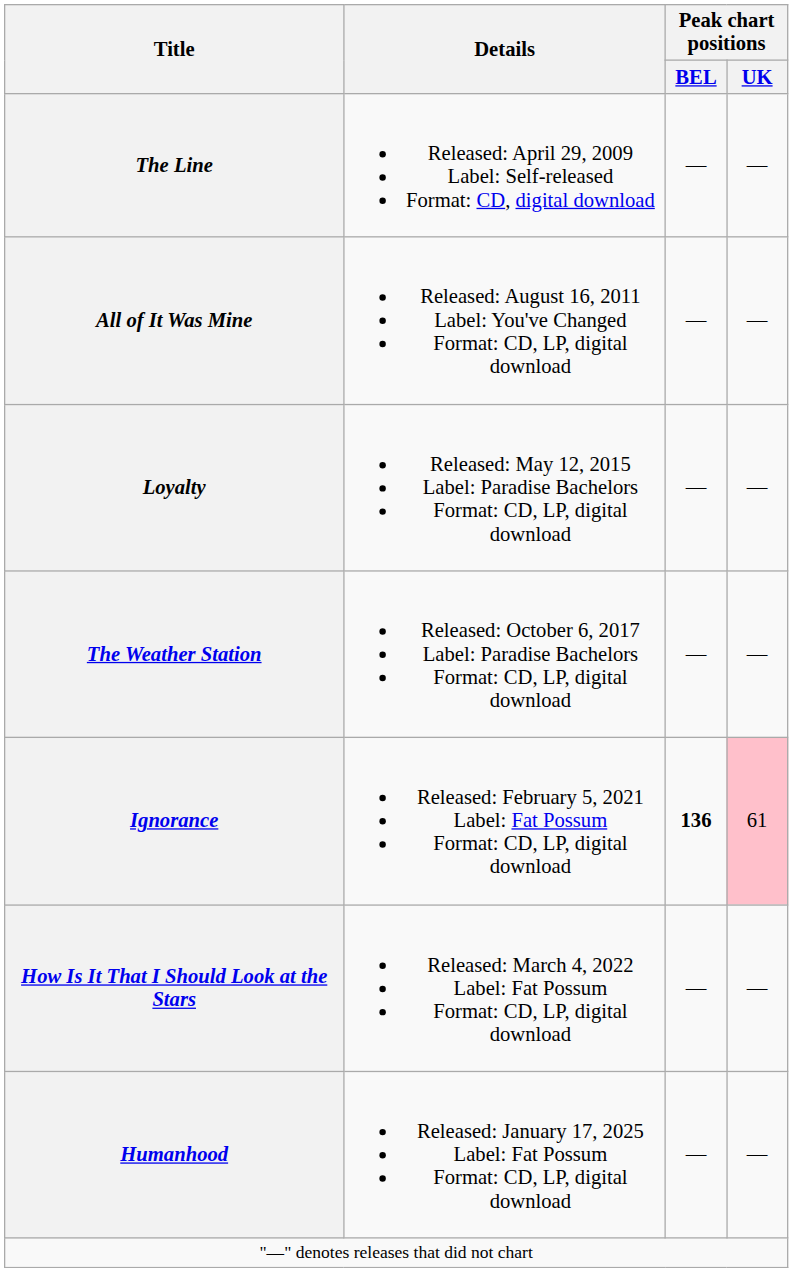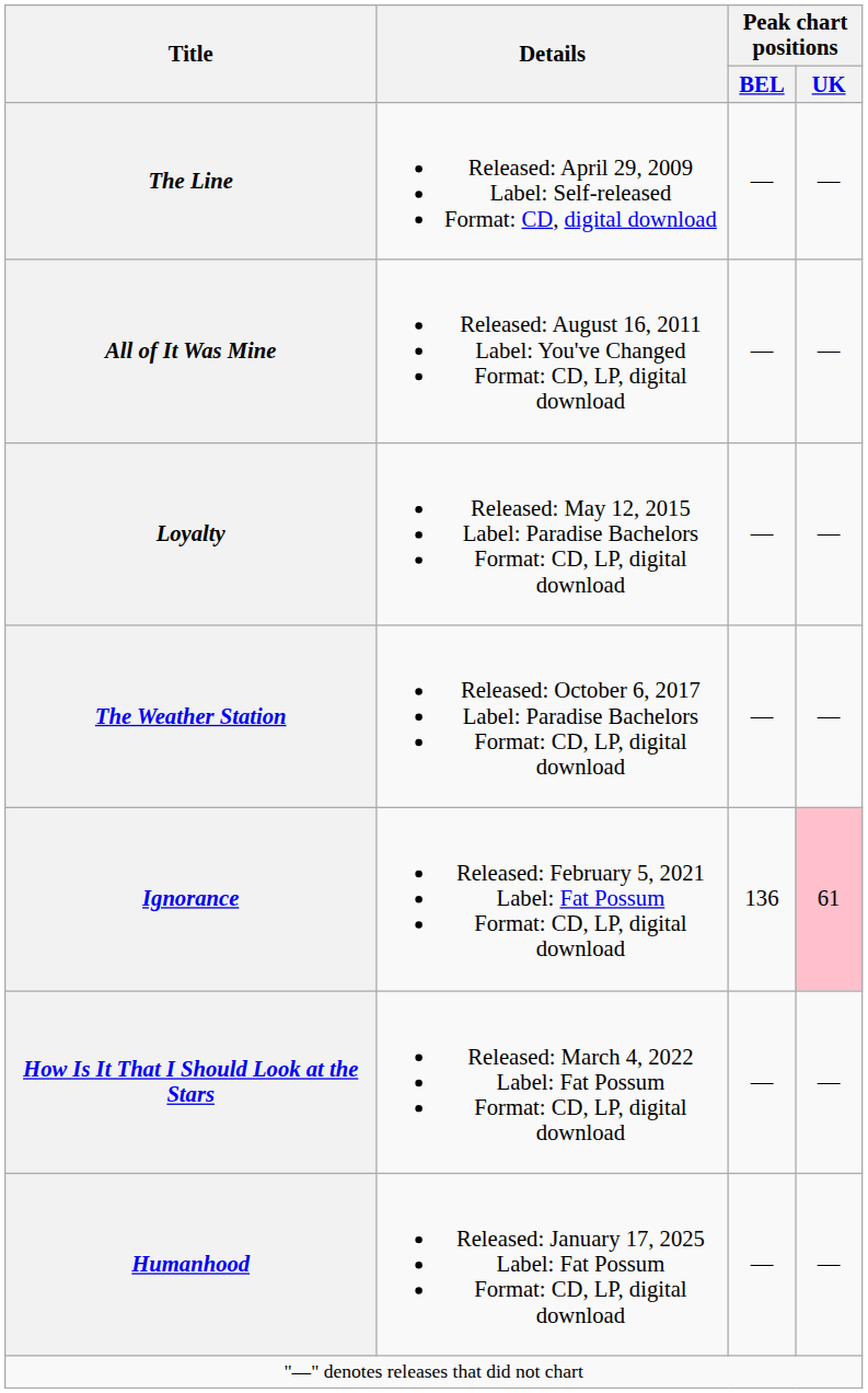Ignorance | Peak chart positions / BEL: bold -> normal
